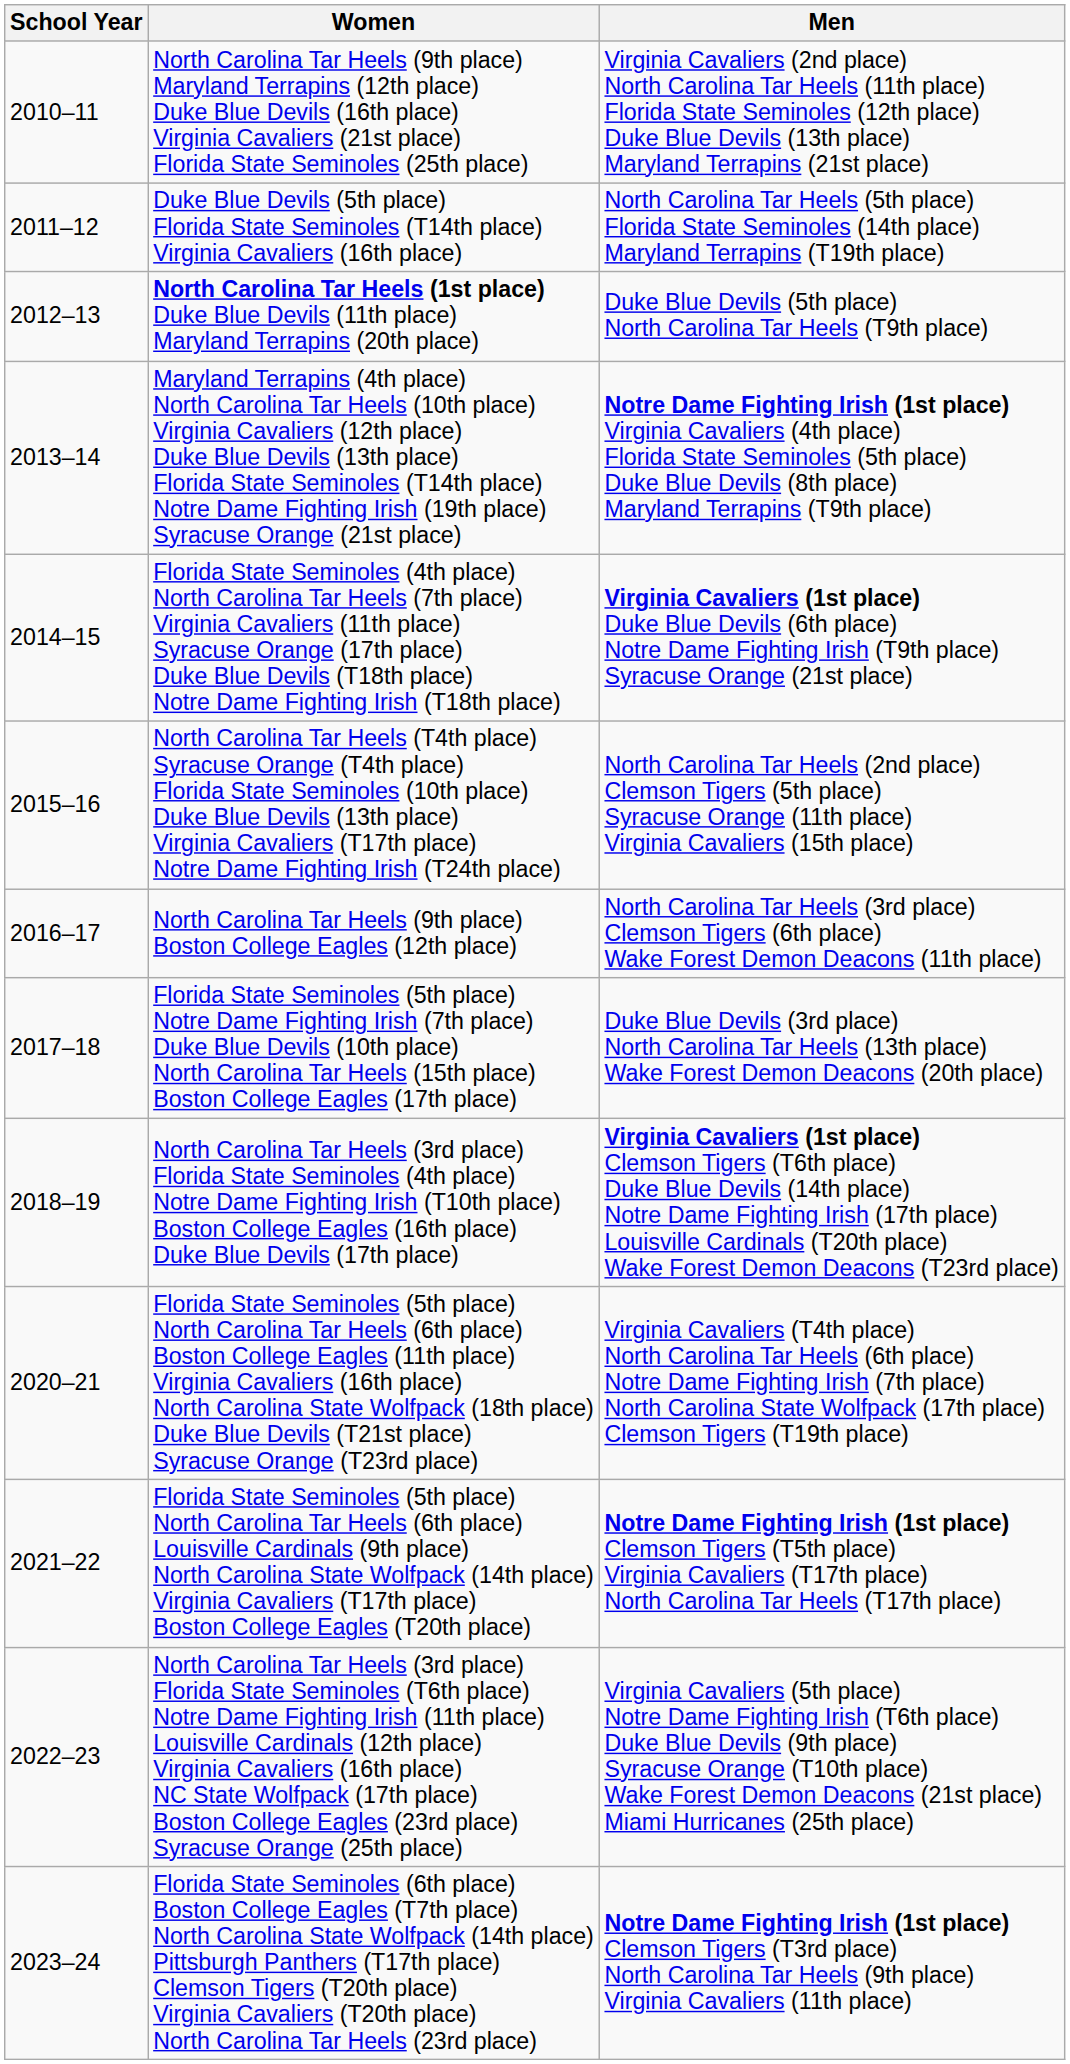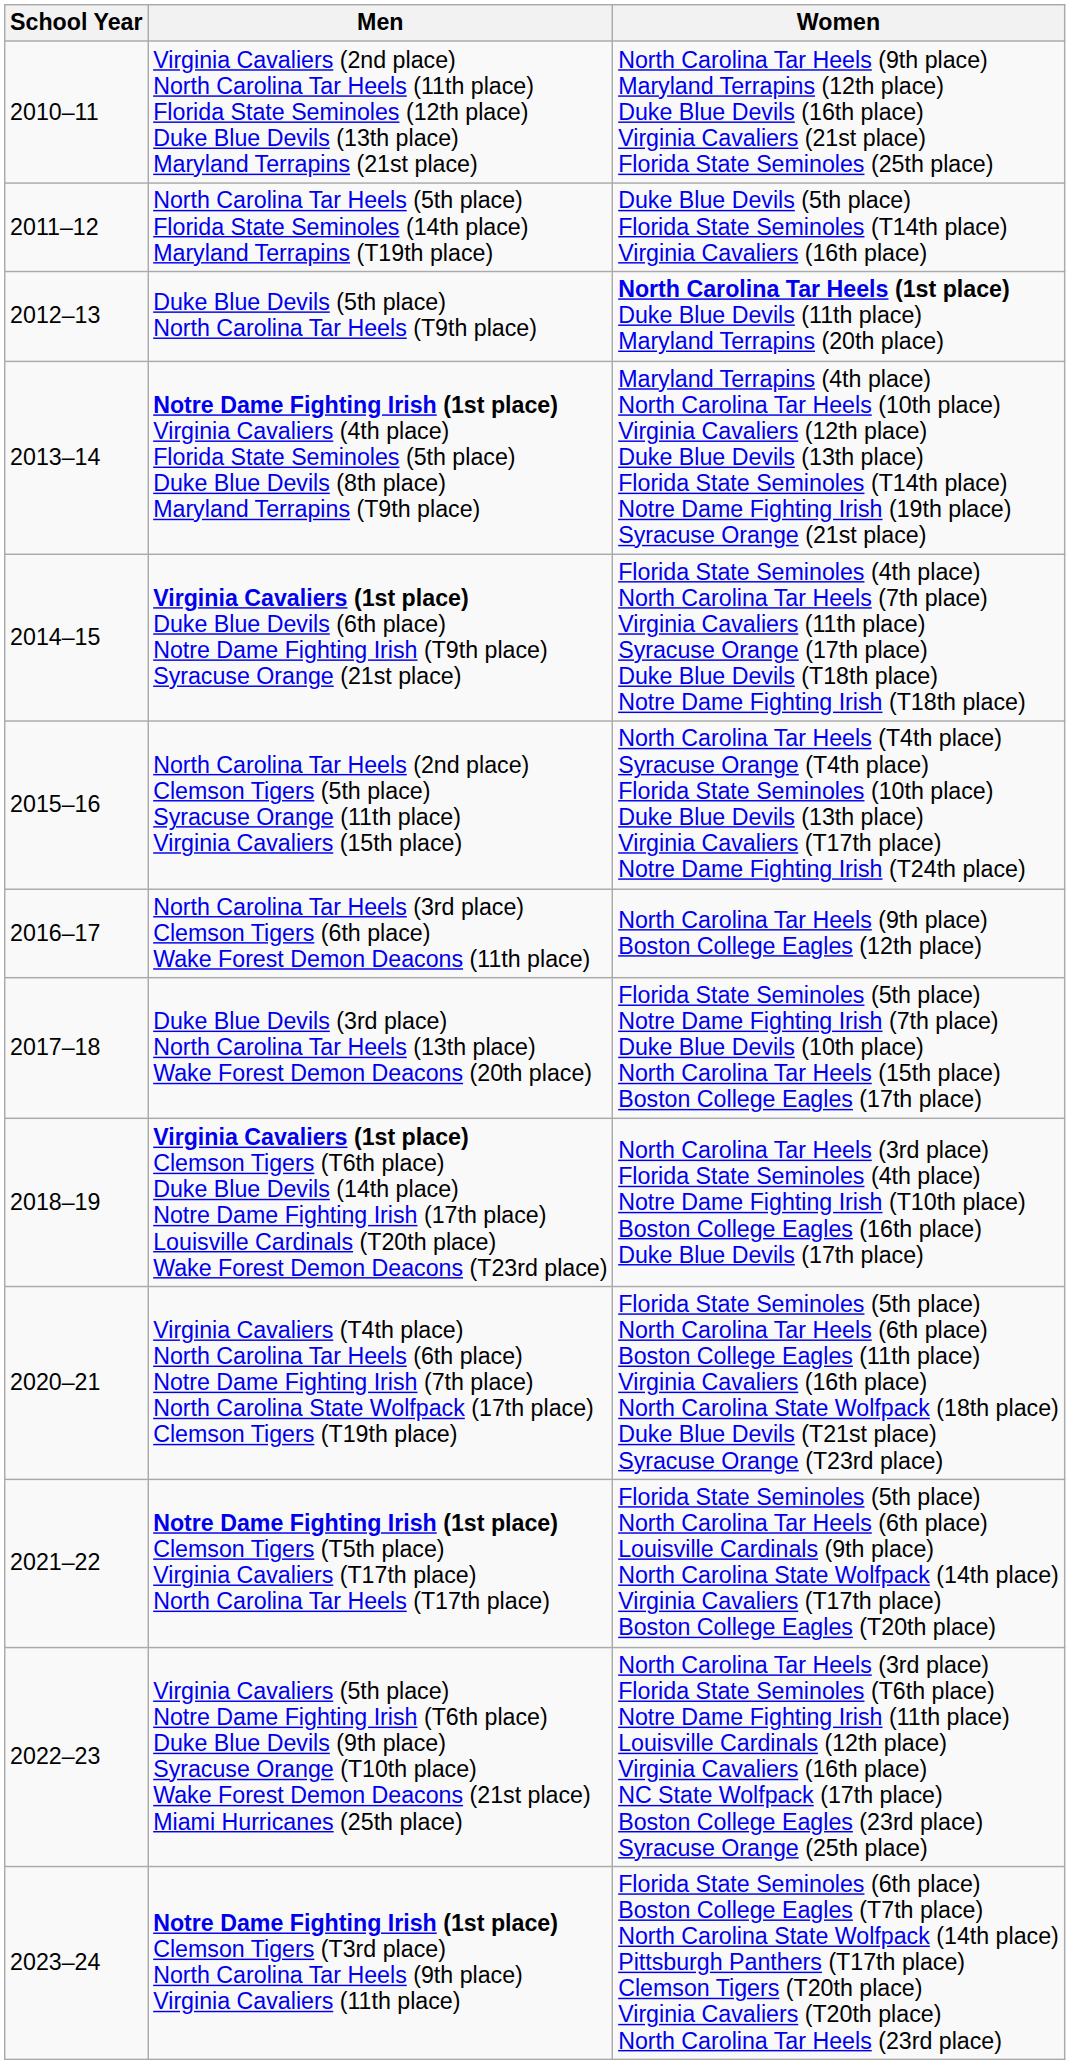columns swapped: Men <-> Women
